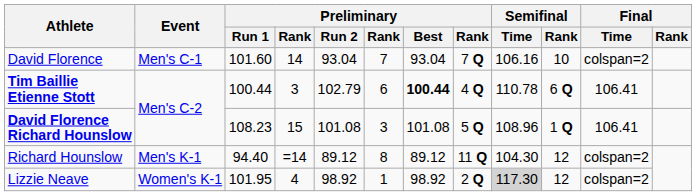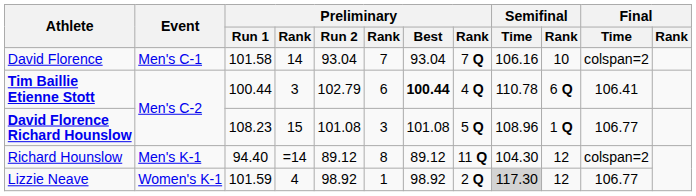David Florence | Preliminary / Run 1: 101.60 -> 101.58
David Florence Richard Hounslow | Final / Time: 106.41 -> 106.77
Lizzie Neave | Preliminary / Run 1: 101.95 -> 101.59
Lizzie Neave | Final / Time: colspan=2 -> 106.77
